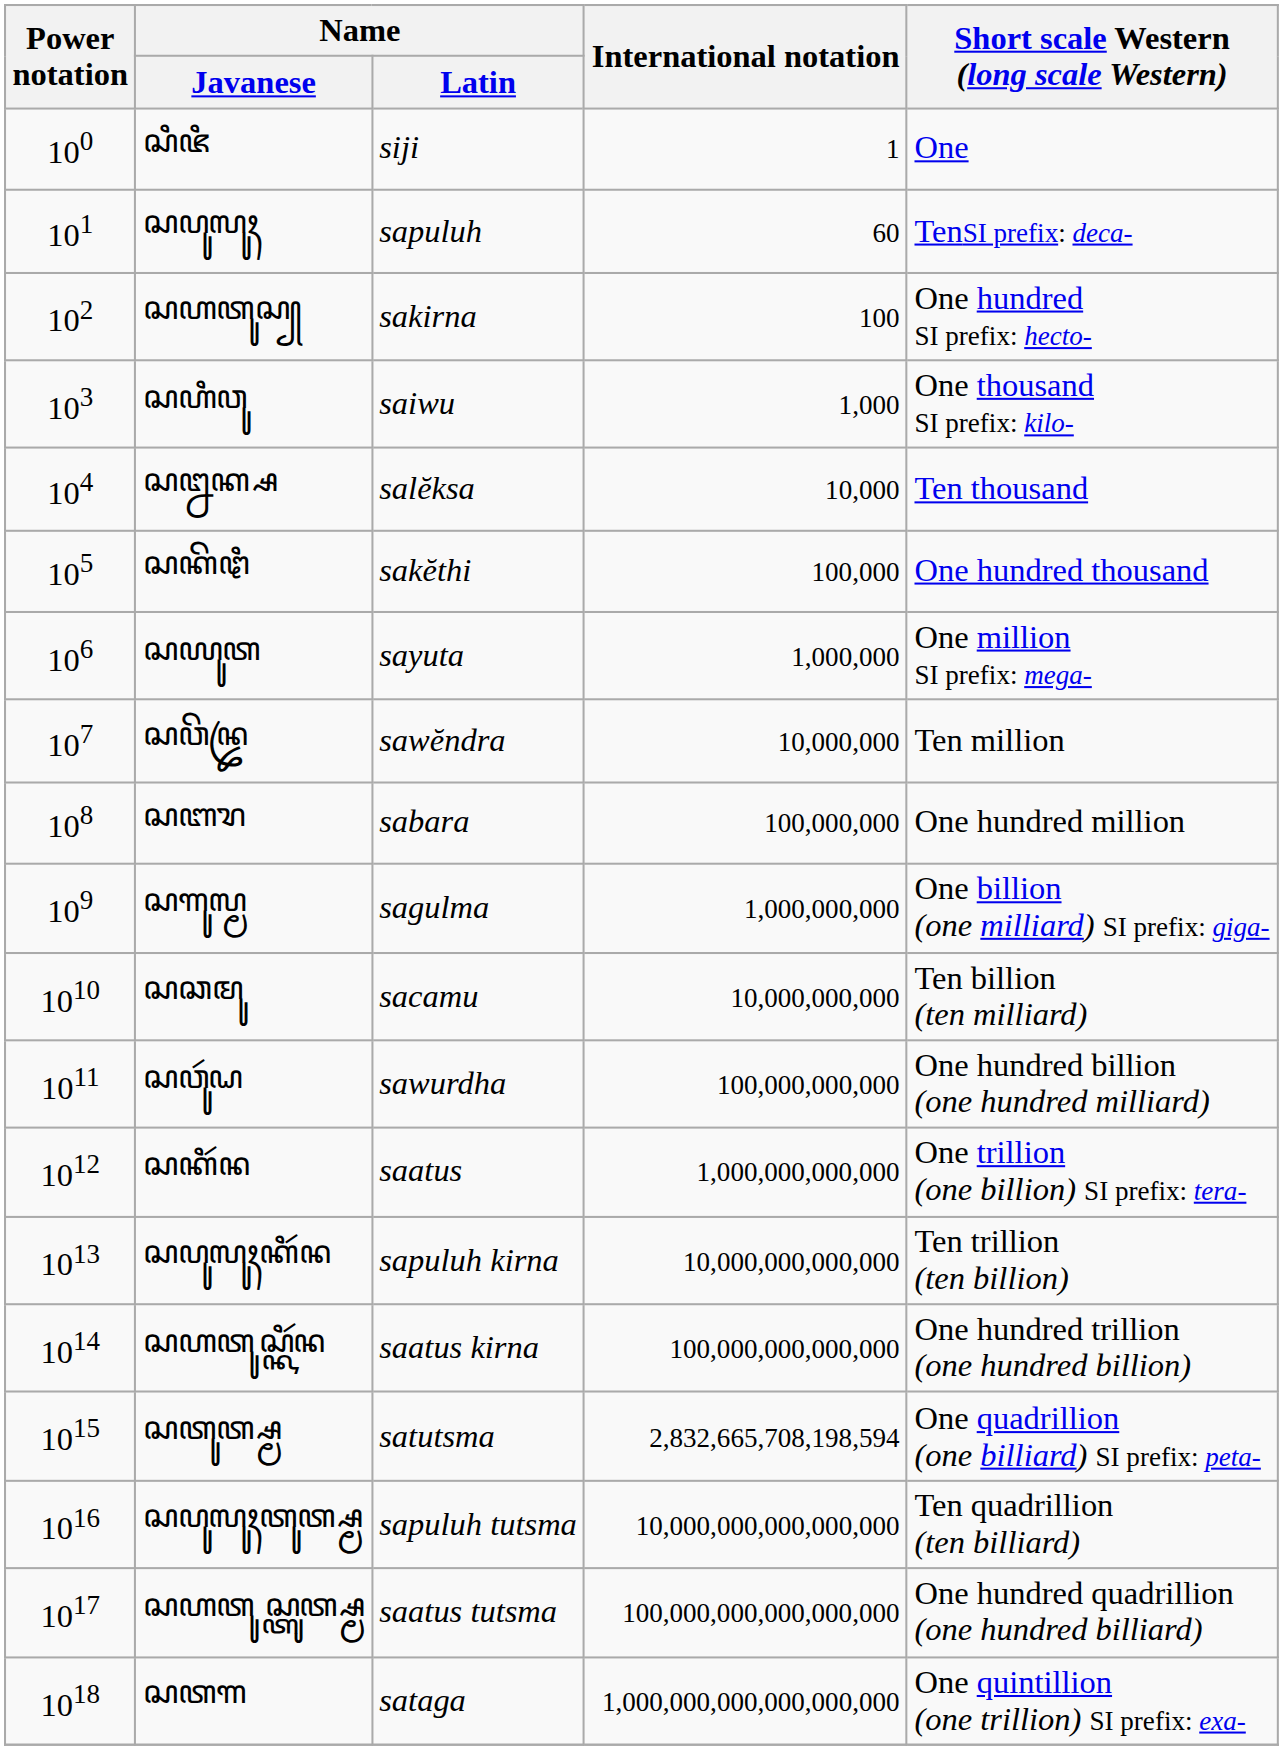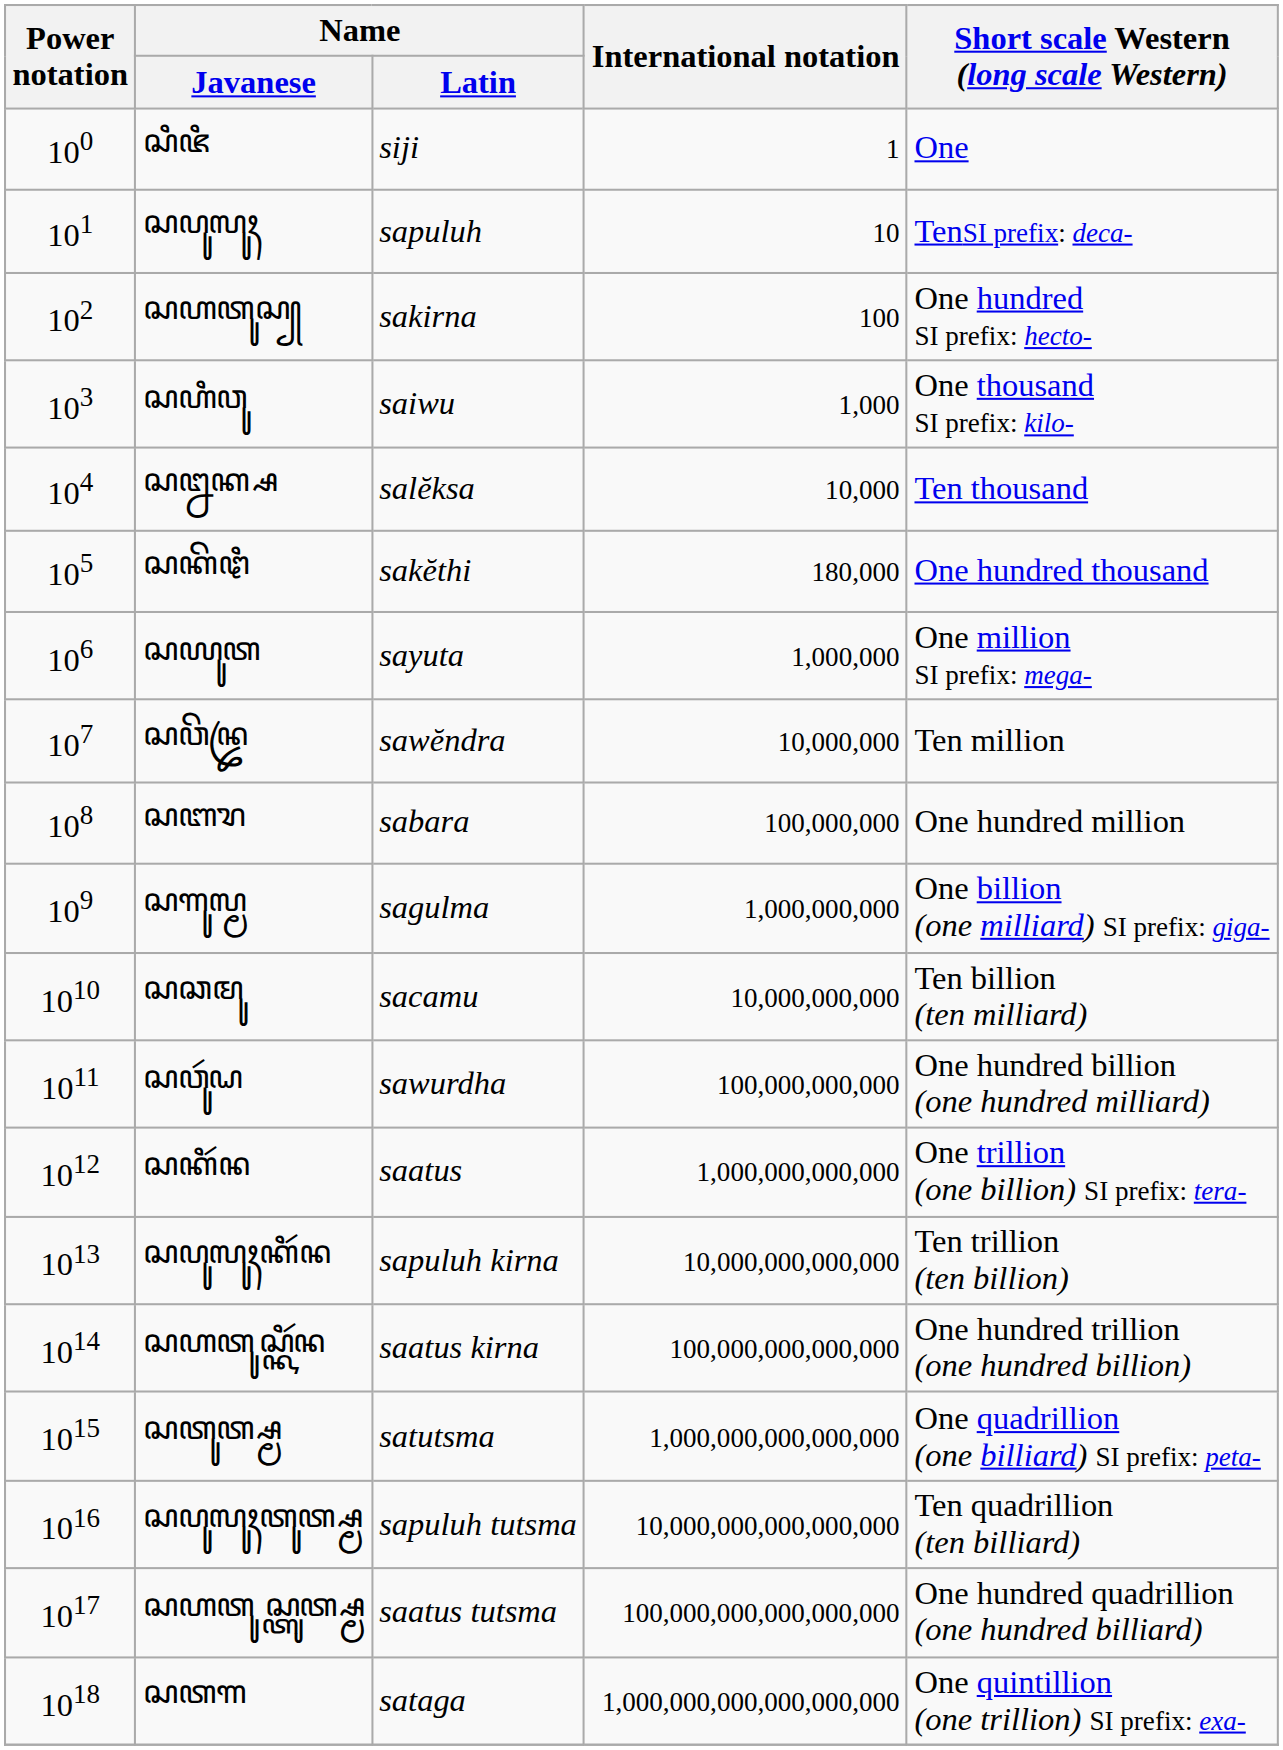ꦱꦥꦸꦭꦸꦃ | International notation: 60 -> 10
ꦱꦏꦼꦛꦶ | International notation: 100,000 -> 180,000
ꦱꦠꦸꦠ꧀ꦱ꧀ꦩ | International notation: 2,832,665,708,198,594 -> 1,000,000,000,000,000
